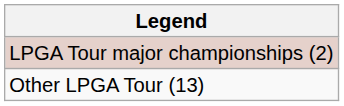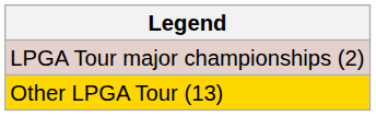row 3 | column 1: no background -> gold background
